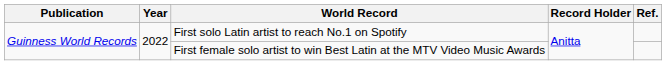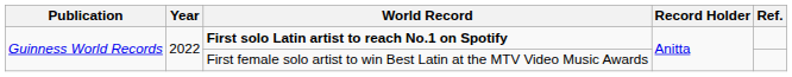First solo Latin artist to reach No.1 on Spotify | World Record: normal -> bold
